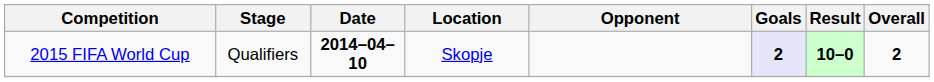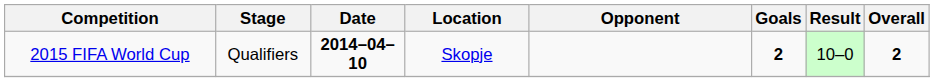2015 FIFA World Cup | Goals: lavender background -> no background
2015 FIFA World Cup | Result: bold -> normal
